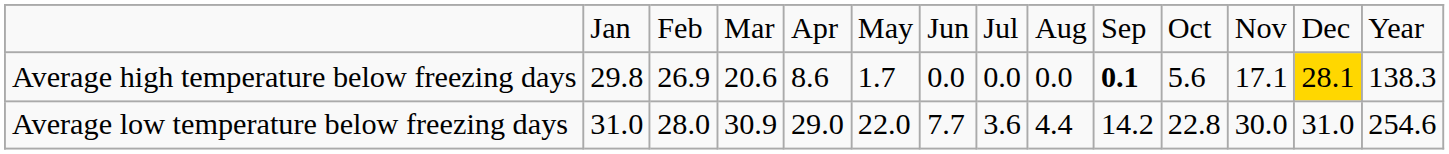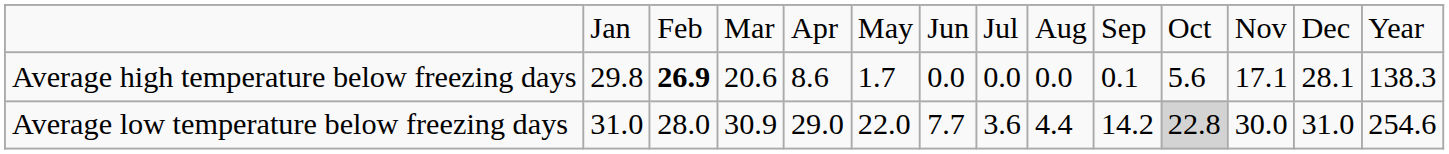row 2 | column 3: normal -> bold
row 2 | column 10: bold -> normal
row 2 | column 13: gold background -> no background
row 3 | column 11: no background -> lightgrey background
